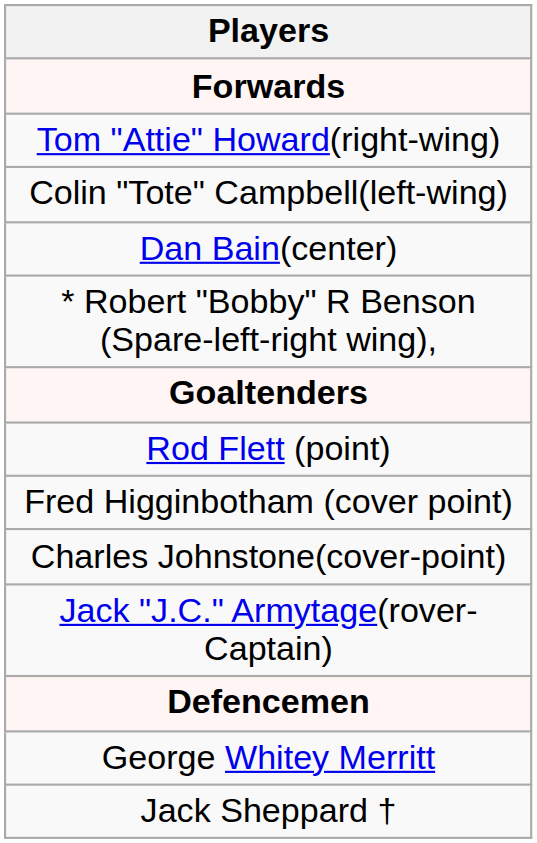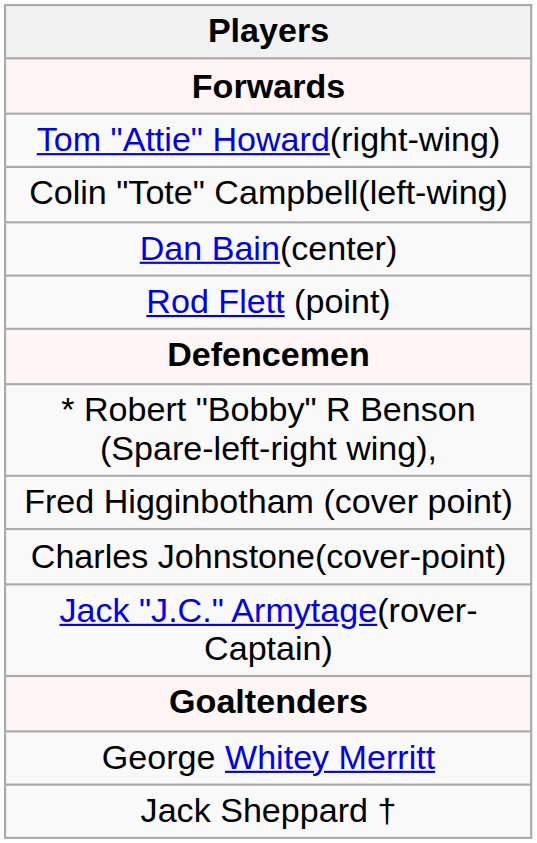row 6 | column 1: * Robert "Bobby" R Benson (Spare-left-right wing), -> Rod Flett (point)
row 7 | column 1: Goaltenders -> Defencemen
row 8 | column 1: Rod Flett (point) -> * Robert "Bobby" R Benson (Spare-left-right wing),
row 12 | column 1: Defencemen -> Goaltenders
